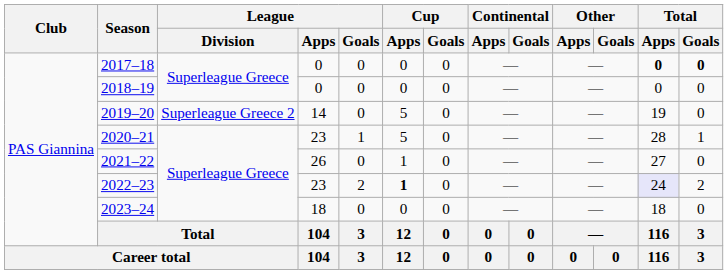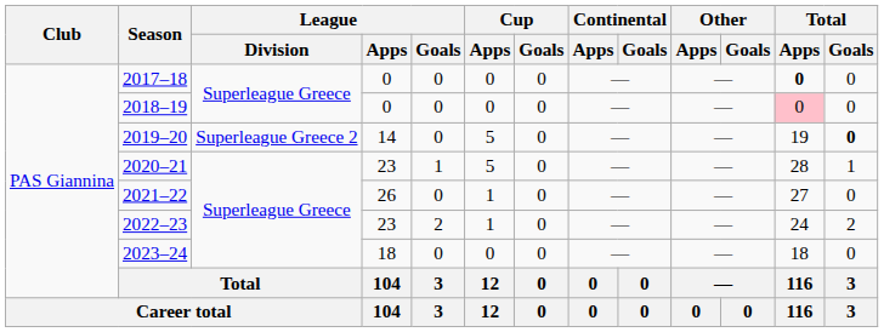2017–18 | Total / Goals: bold -> normal
2018–19 | Total / Apps: no background -> pink background
2019–20 | Total / Goals: normal -> bold
2022–23 | Cup / Apps: bold -> normal
2022–23 | Total / Apps: lavender background -> no background
